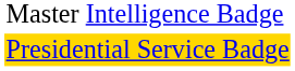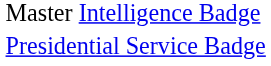row 2 | column 1: gold background -> no background
